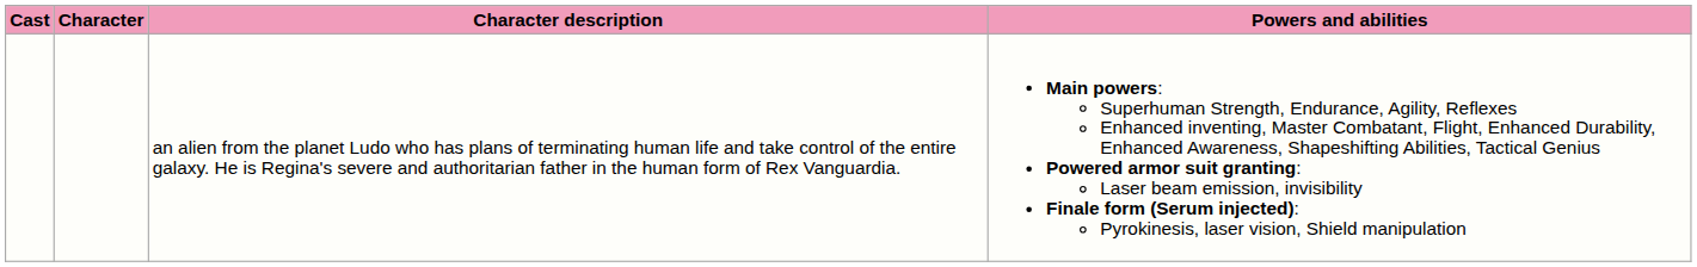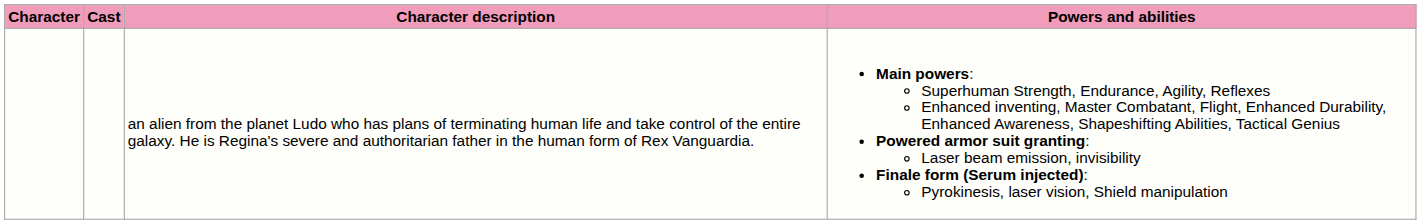columns swapped: Cast <-> Character
